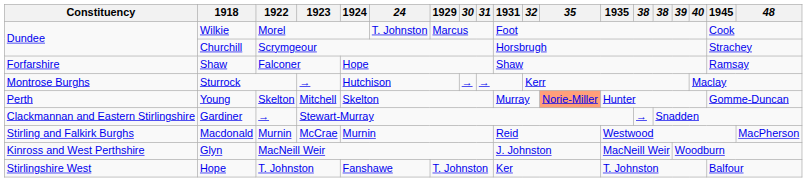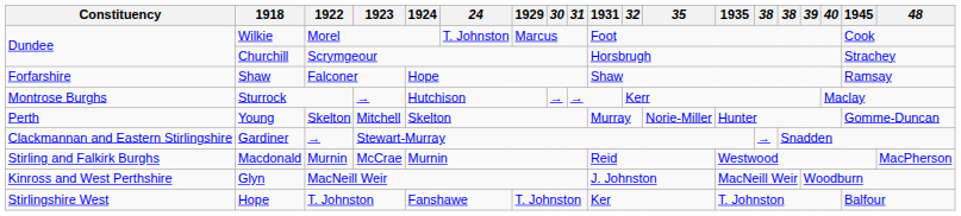Young | 35: lightsalmon background -> no background
